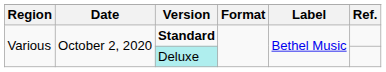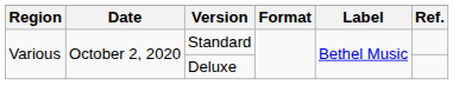Standard | Version: bold -> normal
Deluxe | Version: paleturquoise background -> no background
